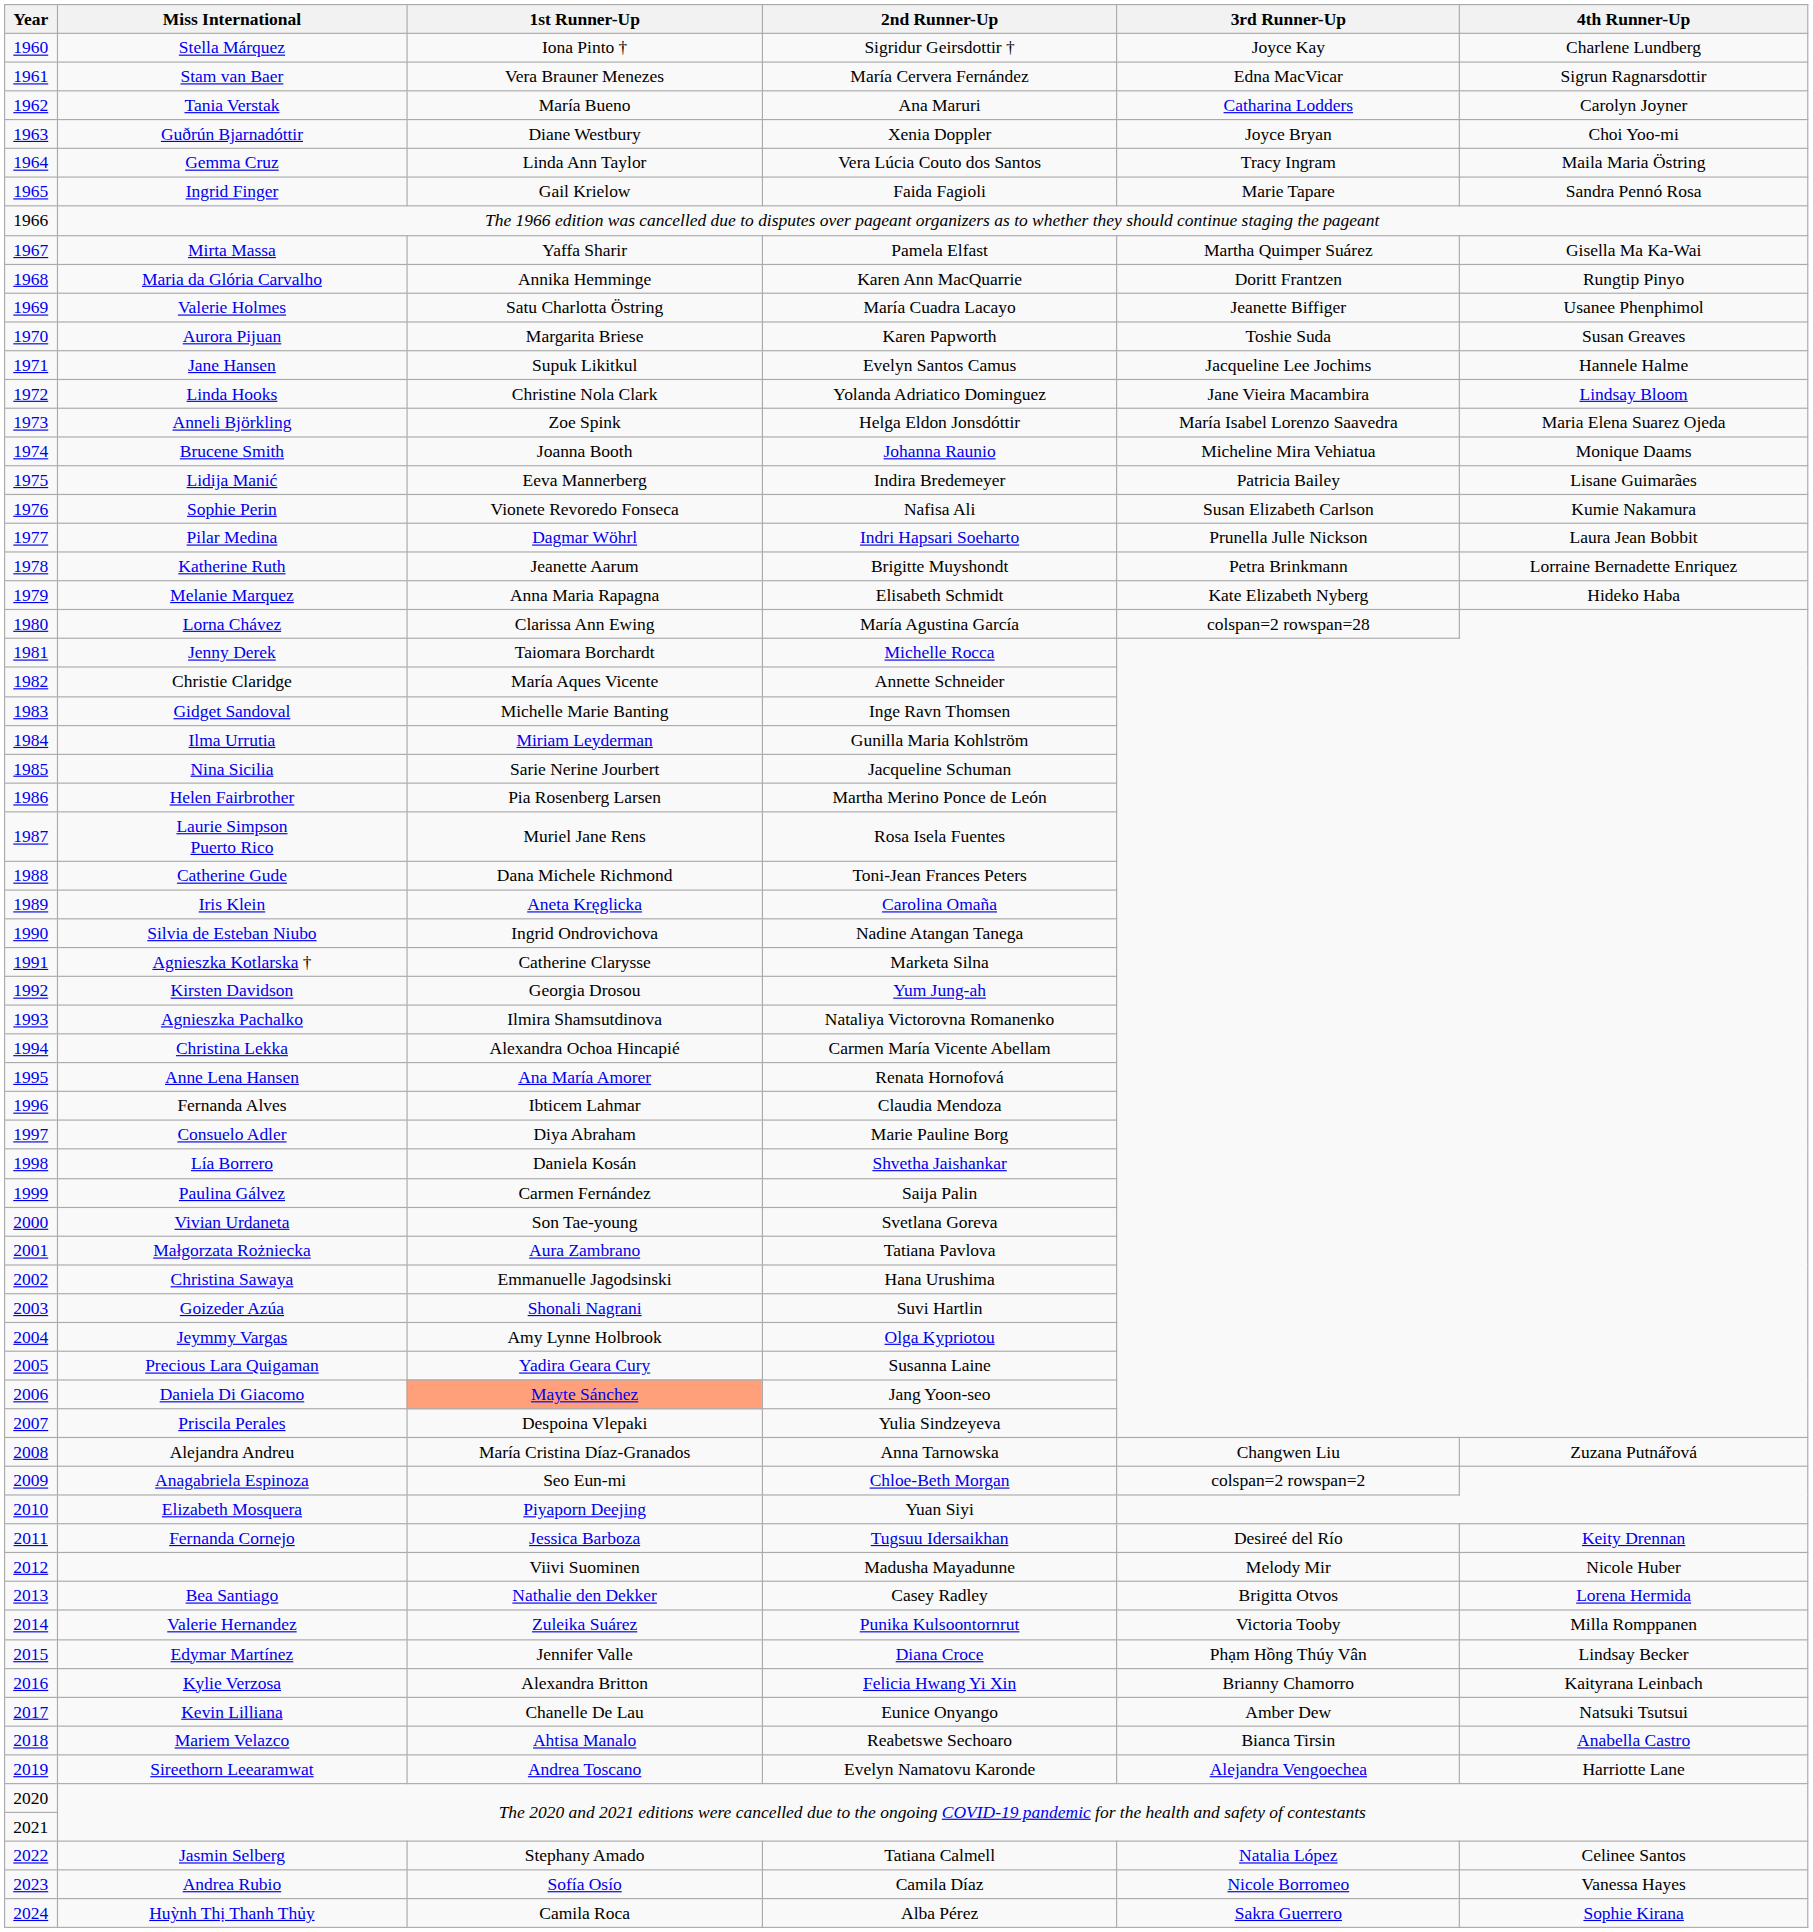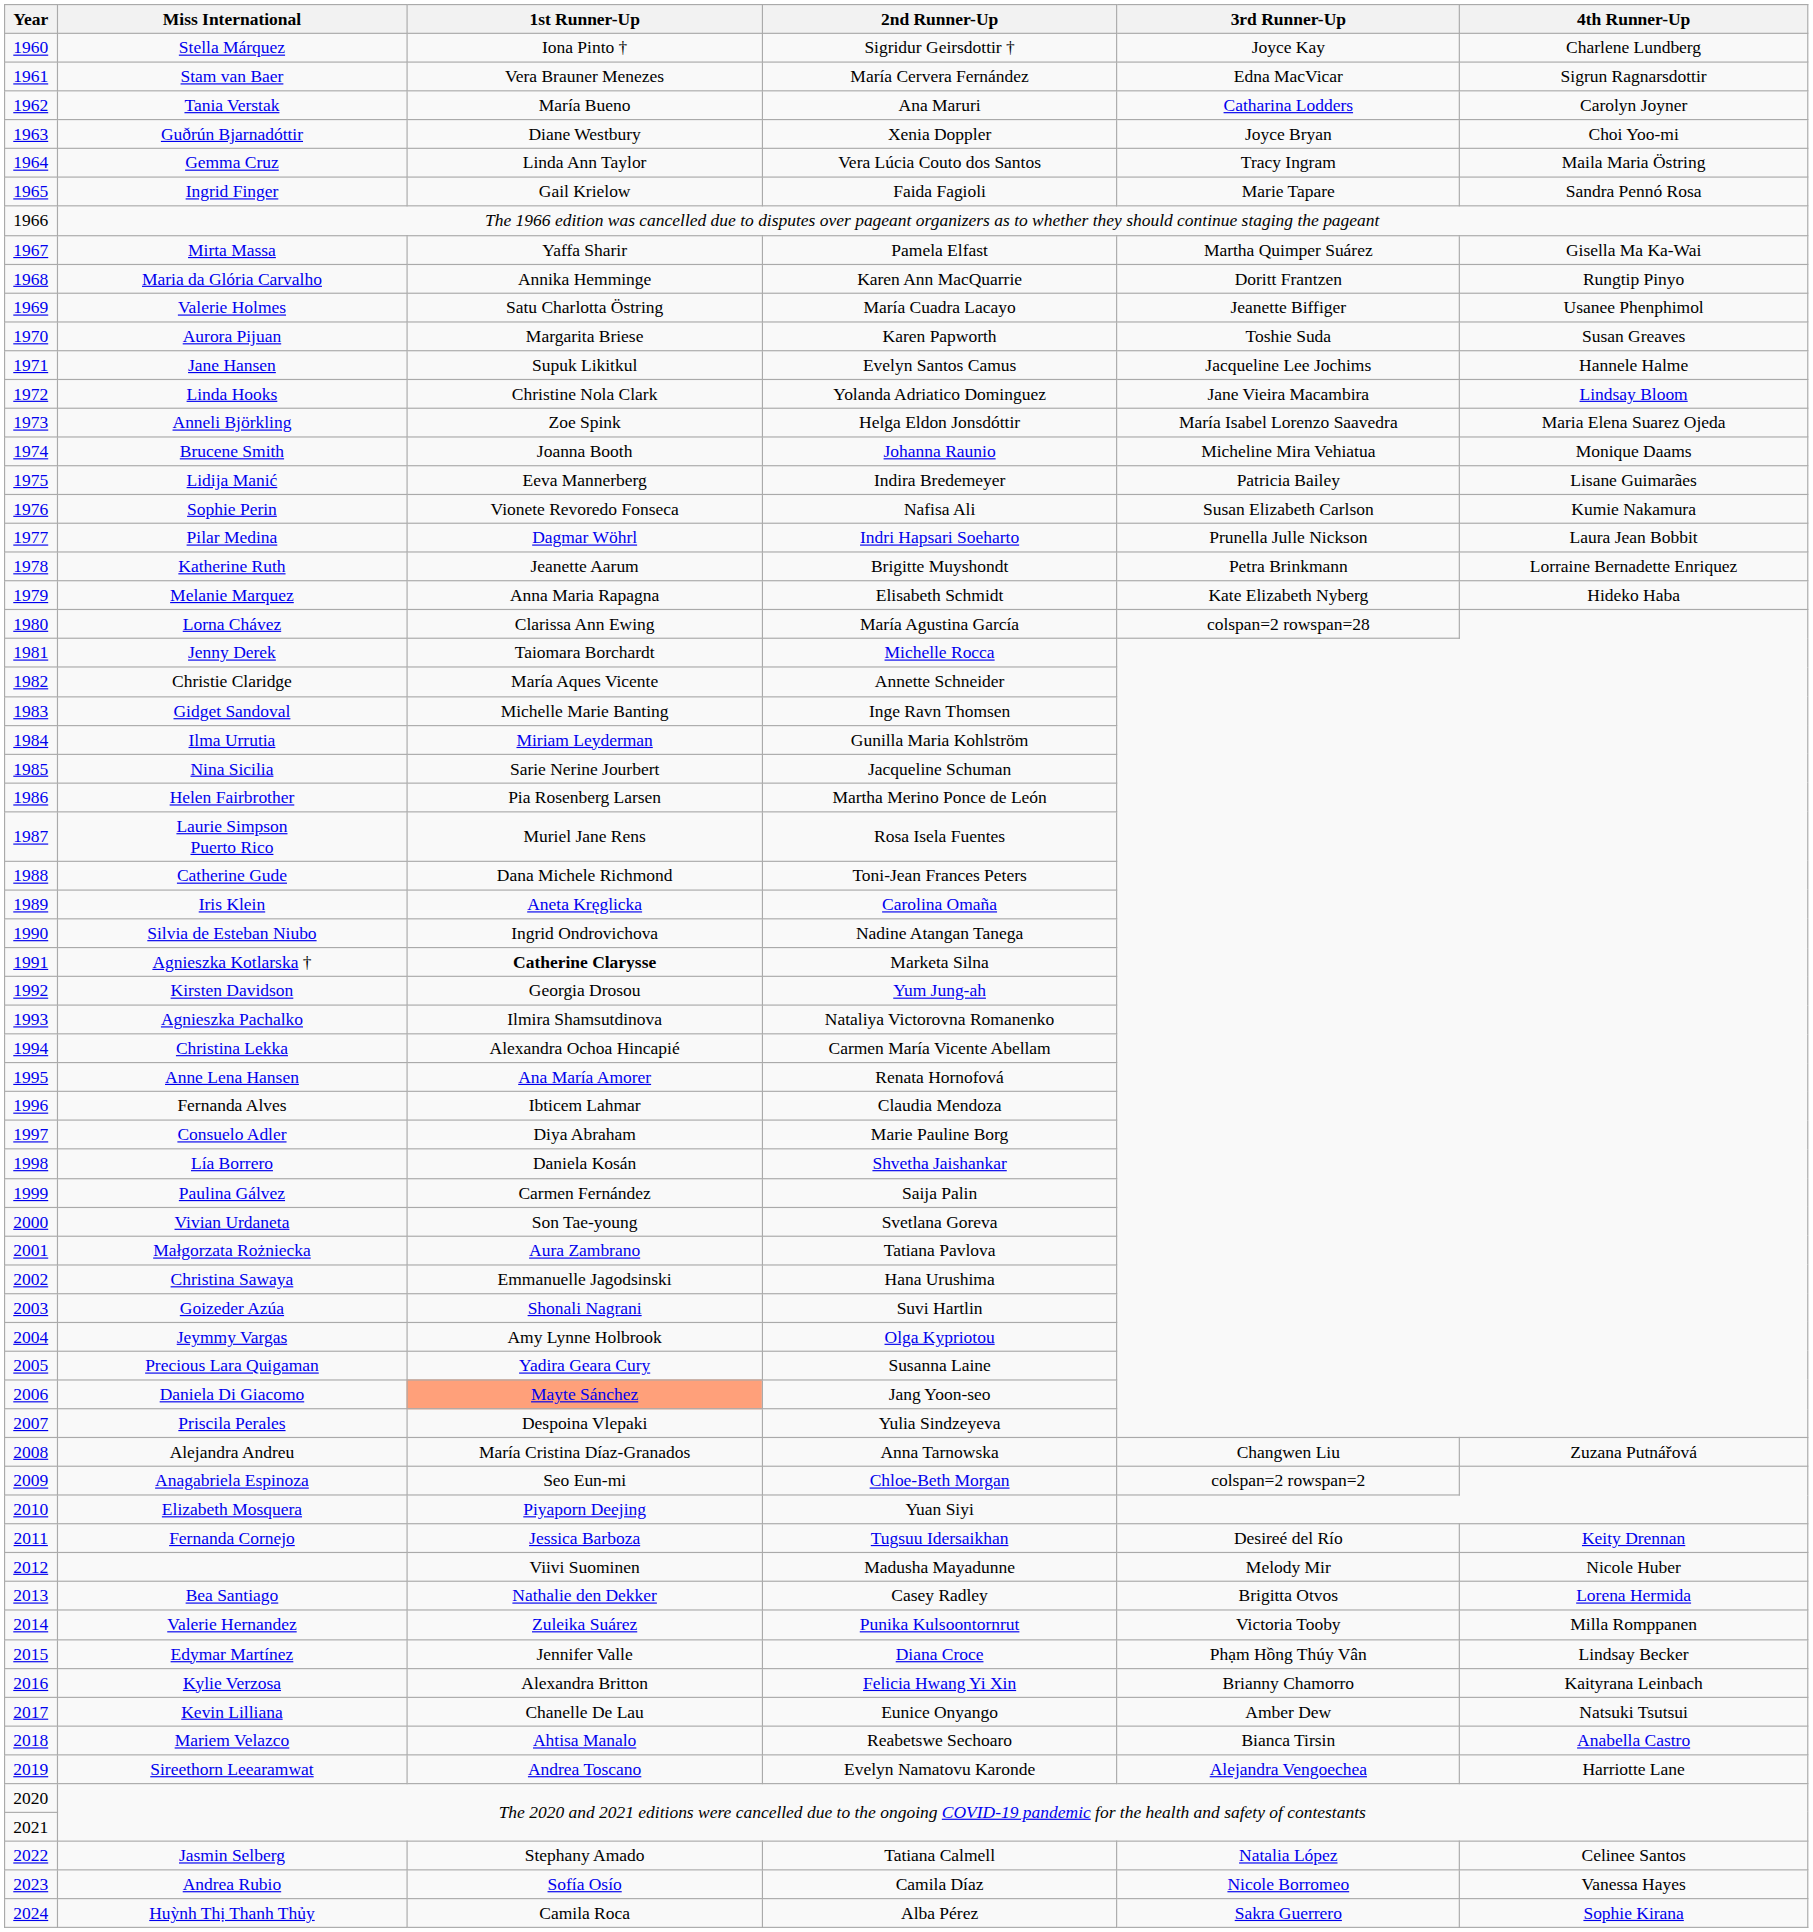Agnieszka Kotlarska † | 1st Runner-Up: normal -> bold
